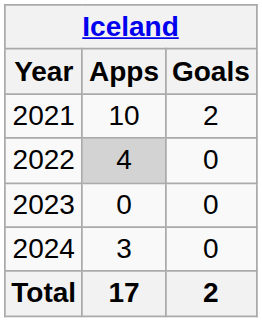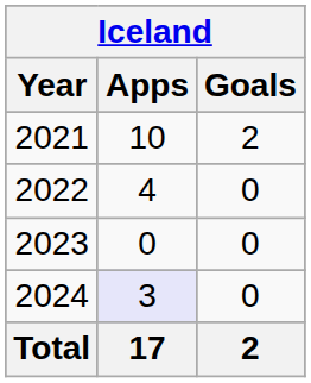2022 | Apps: lightgrey background -> no background
2024 | Apps: no background -> lavender background
